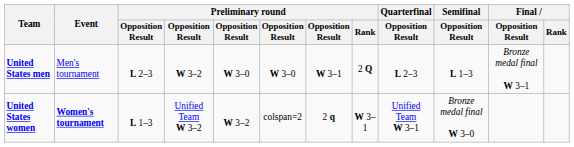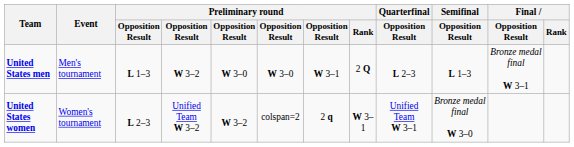United States men | column 3: L 2–3 -> L 1–3
United States women | Event: bold -> normal
United States women | column 3: L 1–3 -> L 2–3
